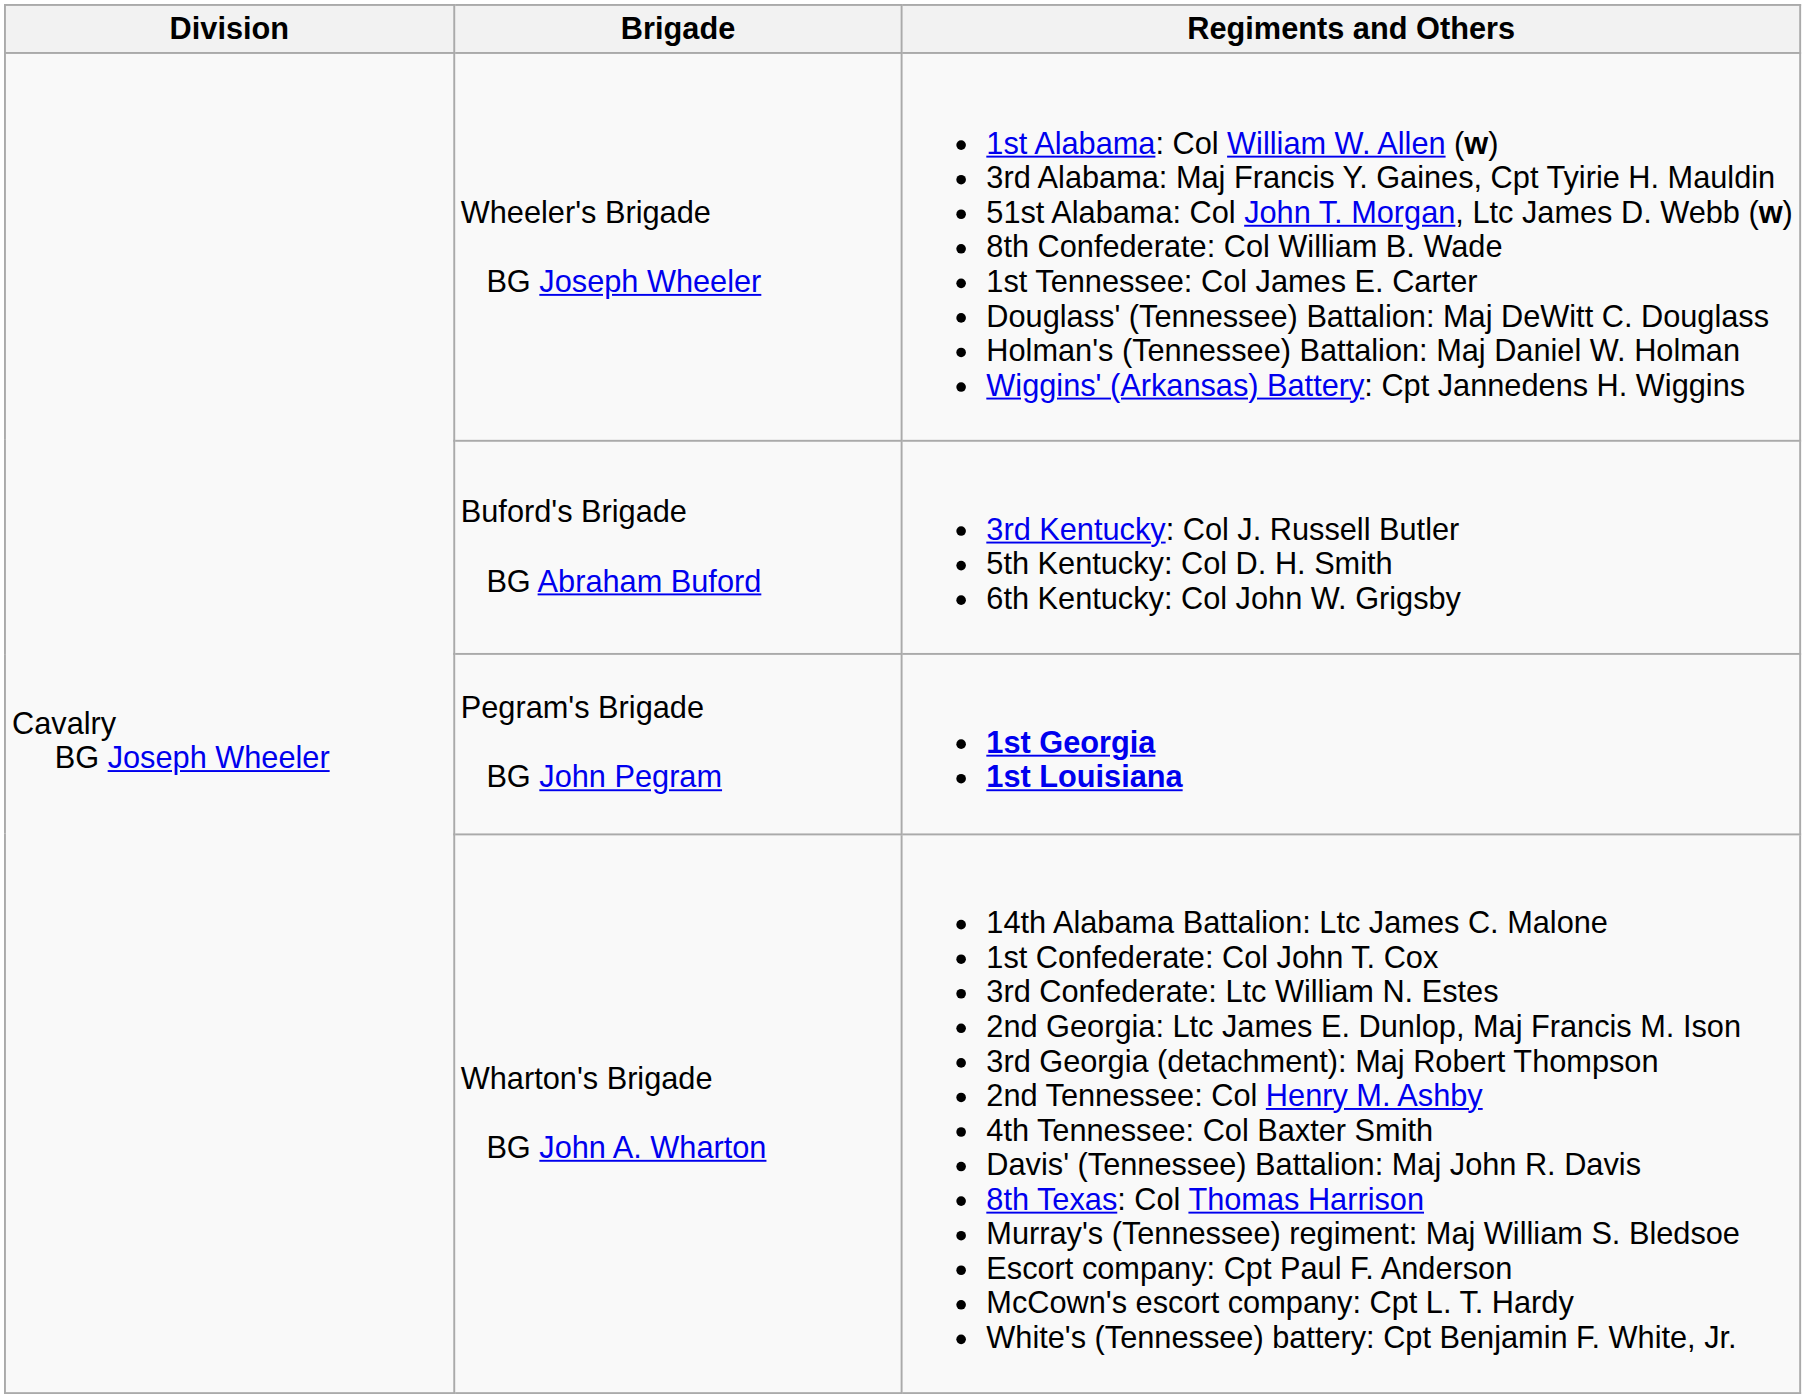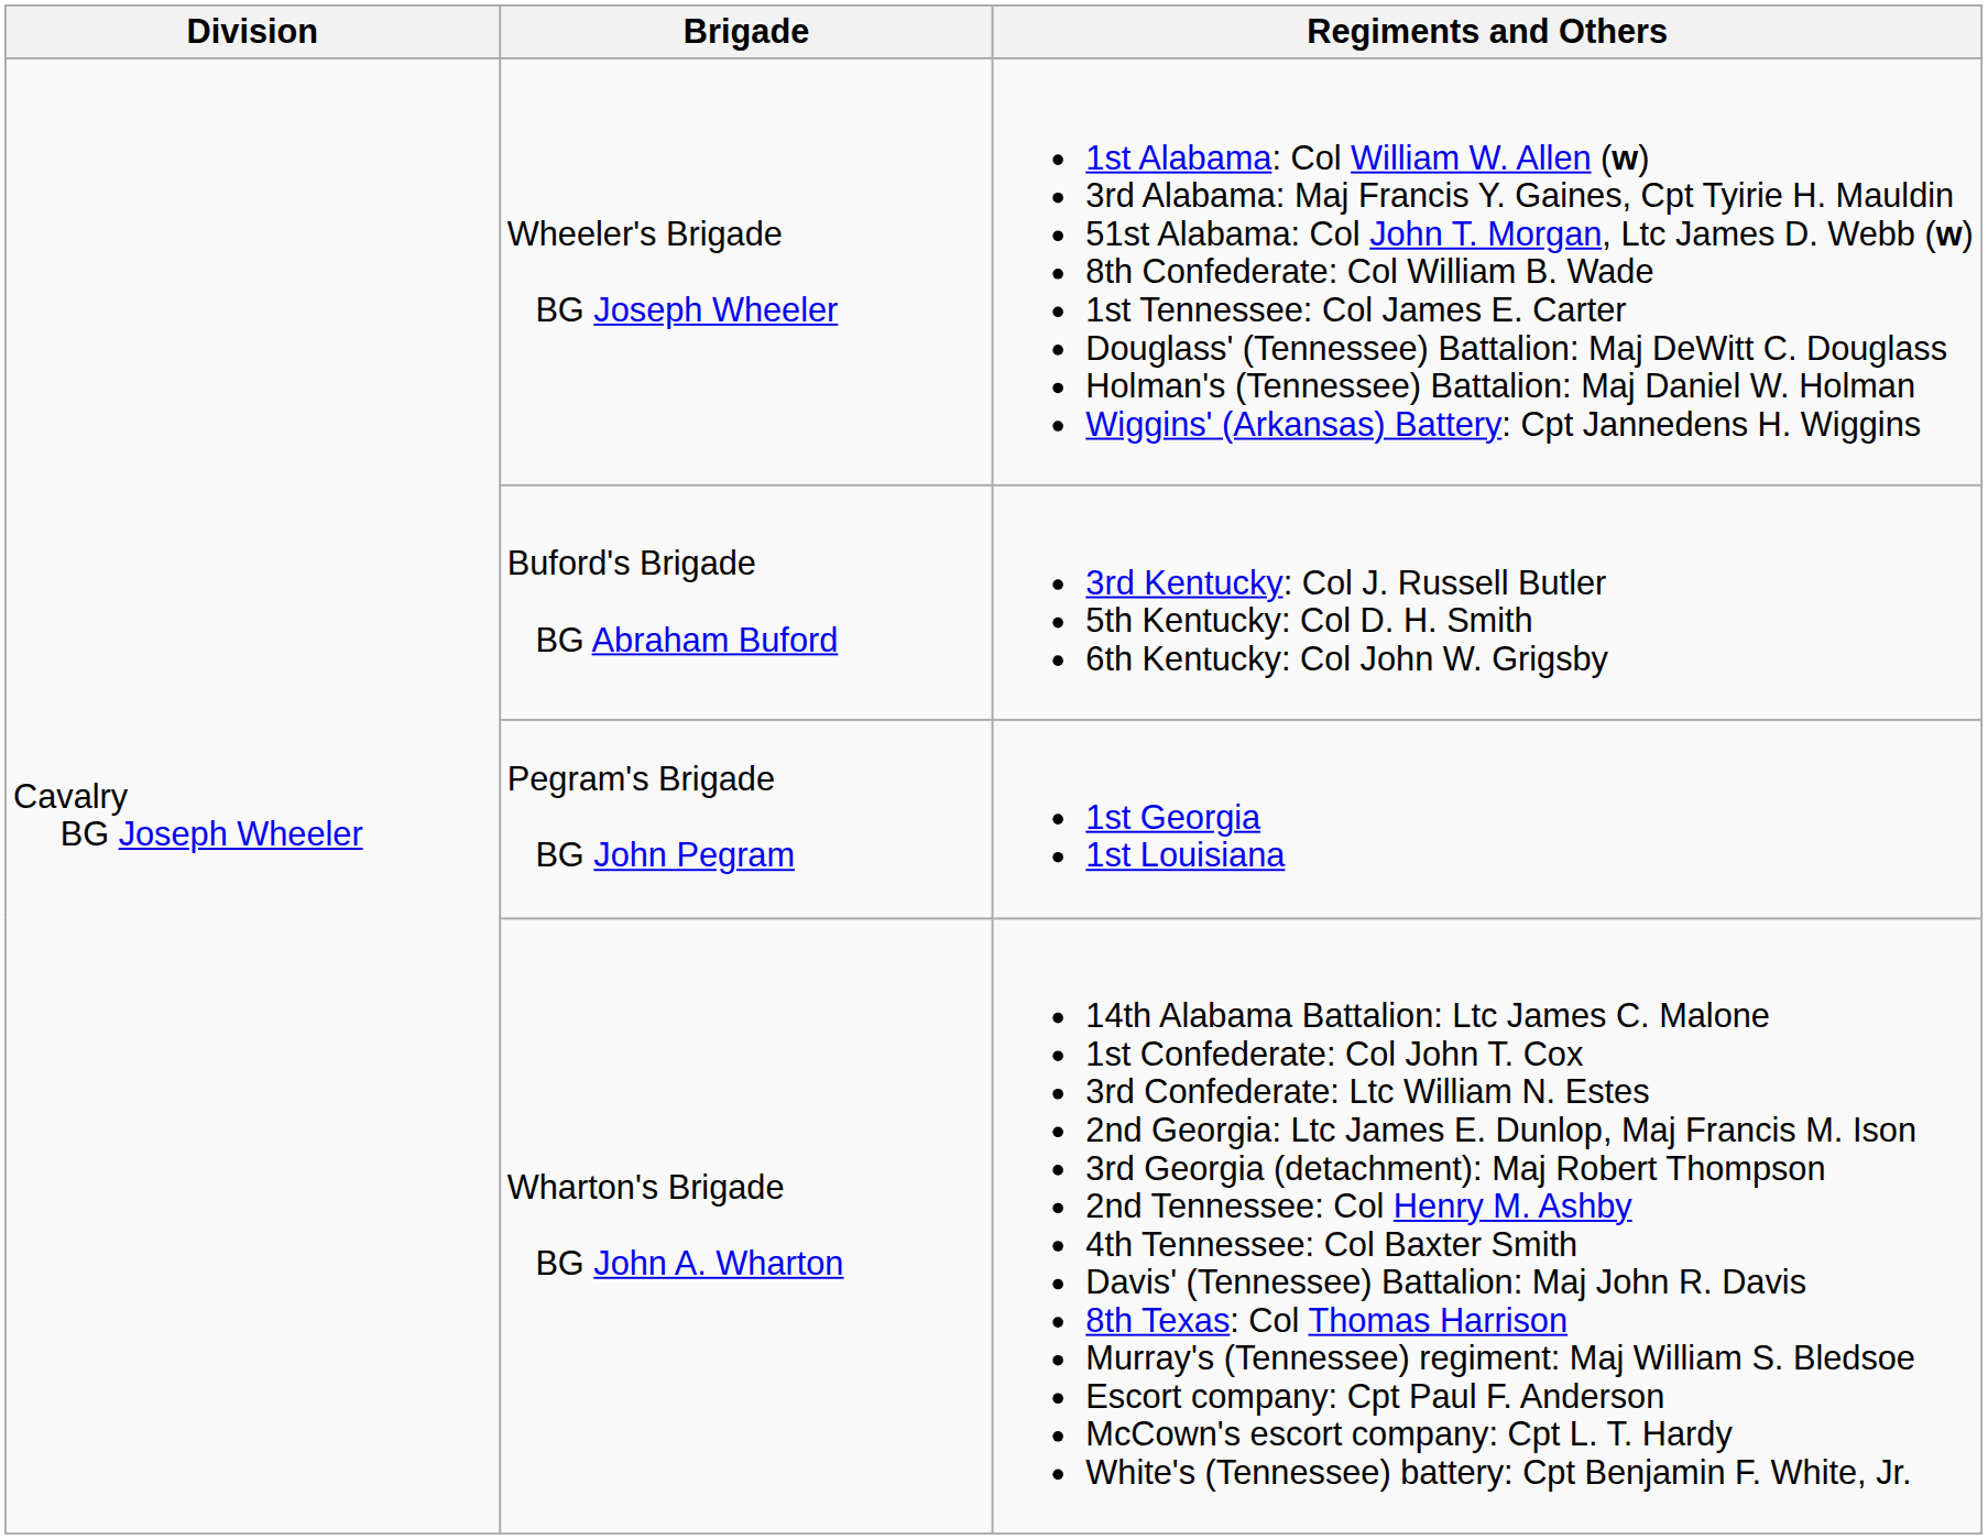Pegram's Brigade BG John Pegram | Regiments and Others: bold -> normal
